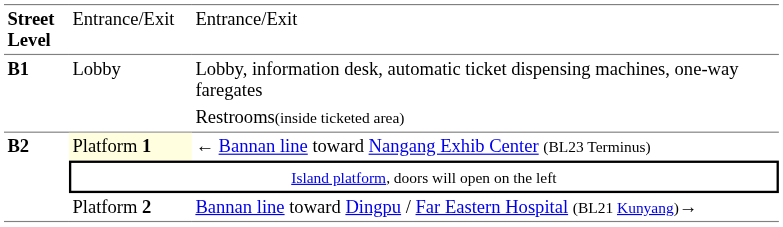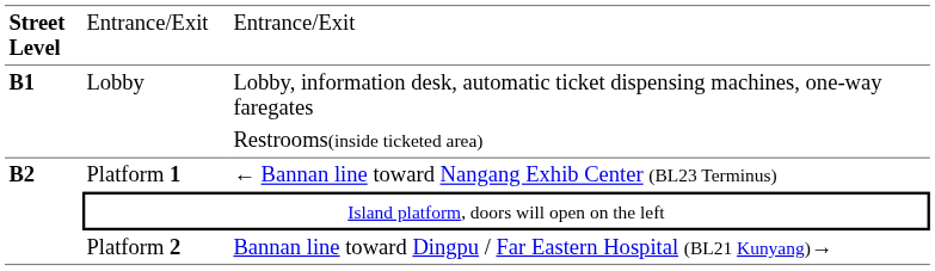← Bannan line toward Nangang Exhib Center (BL23 Terminus) | column 2: lightyellow background -> no background
